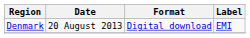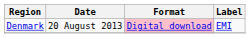Denmark | Format: no background -> pink background
